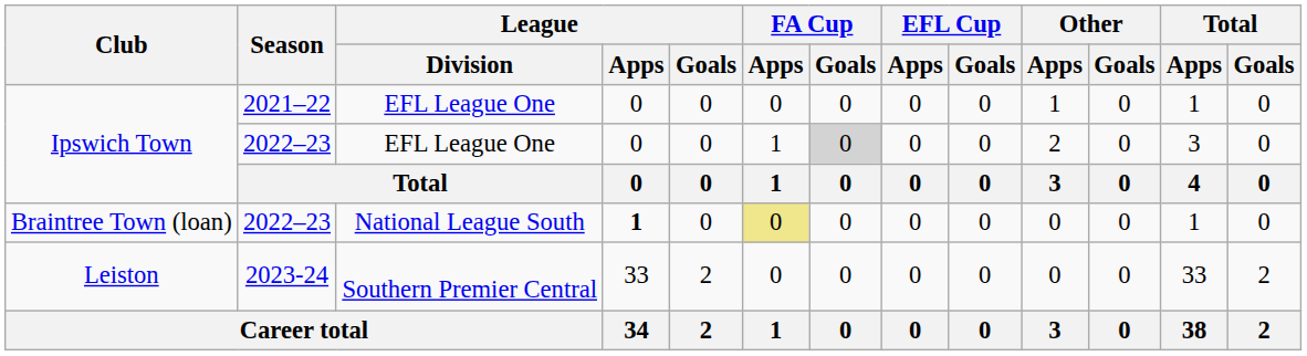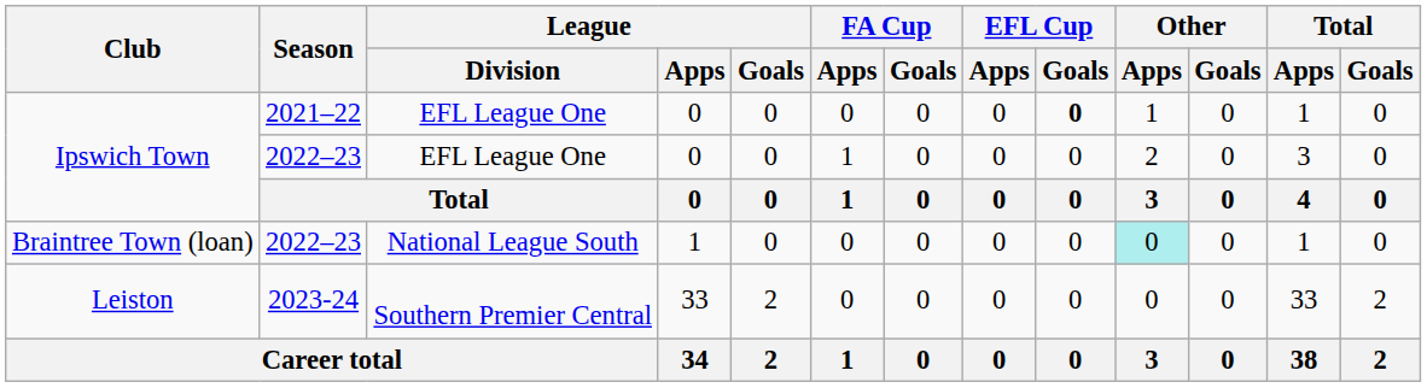Ipswich Town / 2021–22 | EFL Cup / Goals: normal -> bold
Ipswich Town / 2022–23 | FA Cup / Goals: lightgrey background -> no background
Braintree Town (loan) | League / Apps: bold -> normal
Braintree Town (loan) | FA Cup / Apps: khaki background -> no background
Braintree Town (loan) | Other / Apps: no background -> paleturquoise background
